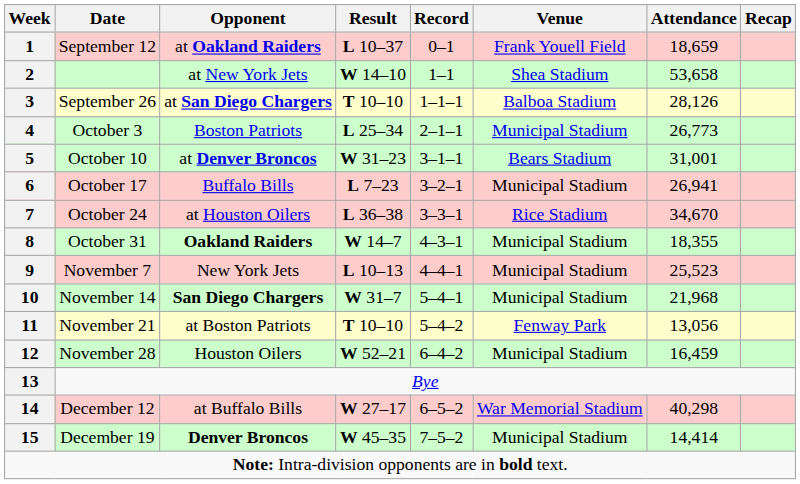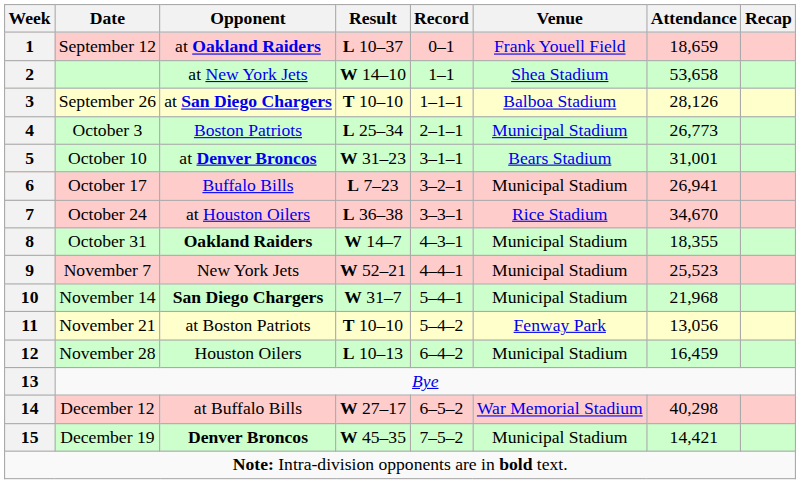9 | Result: L 10–13 -> W 52–21
12 | Result: W 52–21 -> L 10–13
15 | Attendance: 14,414 -> 14,421
